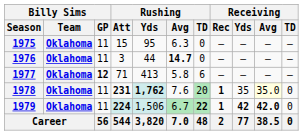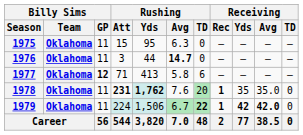1978 | Receiving / Avg: lightyellow background -> no background
1979 | Rushing / Att: bold -> normal
